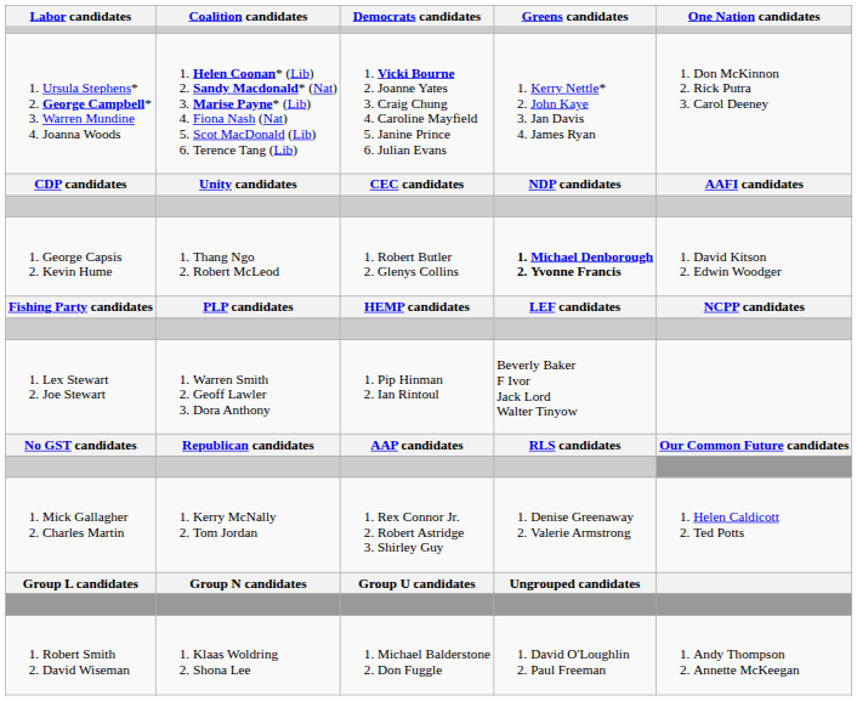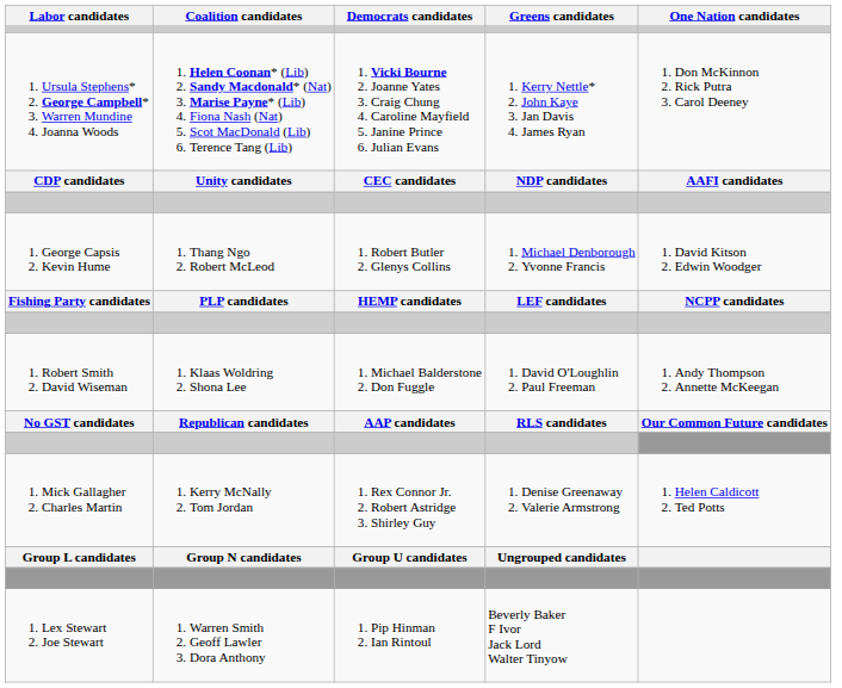George Capsis Kevin Hume | Greens candidates: bold -> normal
rows swapped: Robert Smith David Wiseman <-> Lex Stewart Joe Stewart
